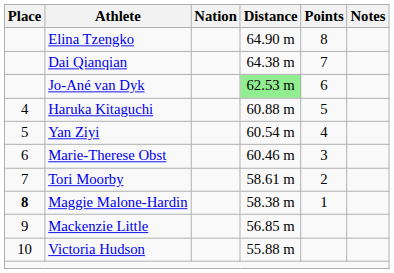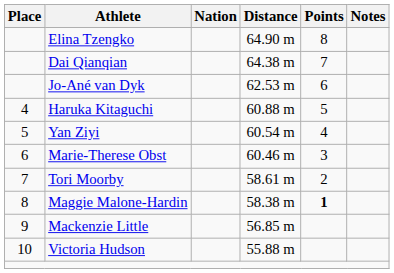Jo-Ané van Dyk | Distance: lightgreen background -> no background
Maggie Malone-Hardin | Place: bold -> normal
Maggie Malone-Hardin | Points: normal -> bold
